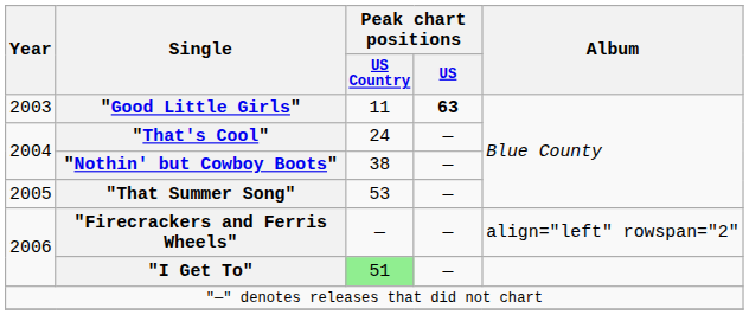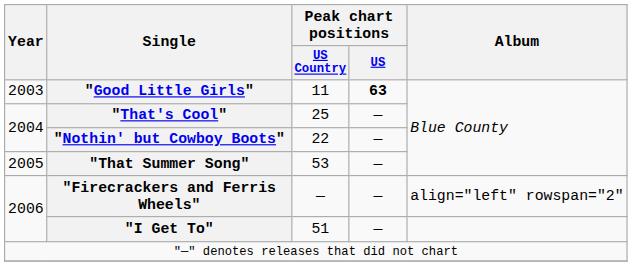"That's Cool" | Peak chart positions / US Country: 24 -> 25
"Nothin' but Cowboy Boots" | Peak chart positions / US Country: 38 -> 22
"I Get To" | Peak chart positions / US Country: lightgreen background -> no background
